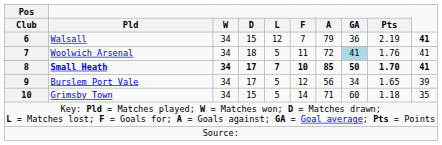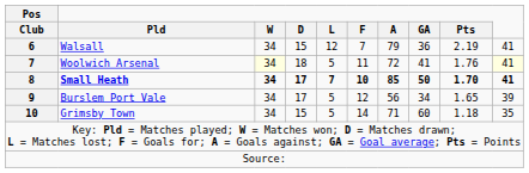Walsall | column 10: bold -> normal
Woolwich Arsenal | W: no background -> lightyellow background
Woolwich Arsenal | GA: lightblue background -> no background
Woolwich Arsenal | column 10: no background -> lightyellow background
